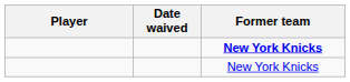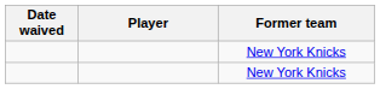columns swapped: Player <-> Date waived
row 2 | Former team: bold -> normal
